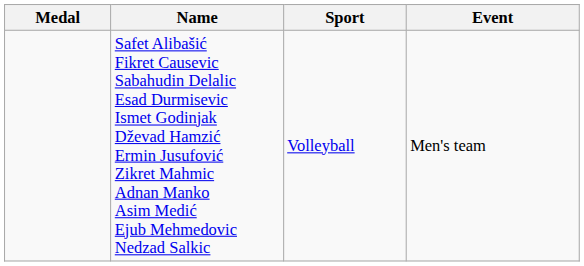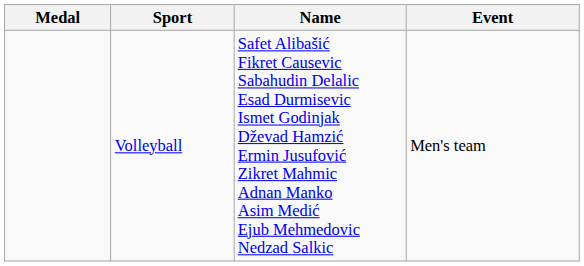columns swapped: Name <-> Sport
